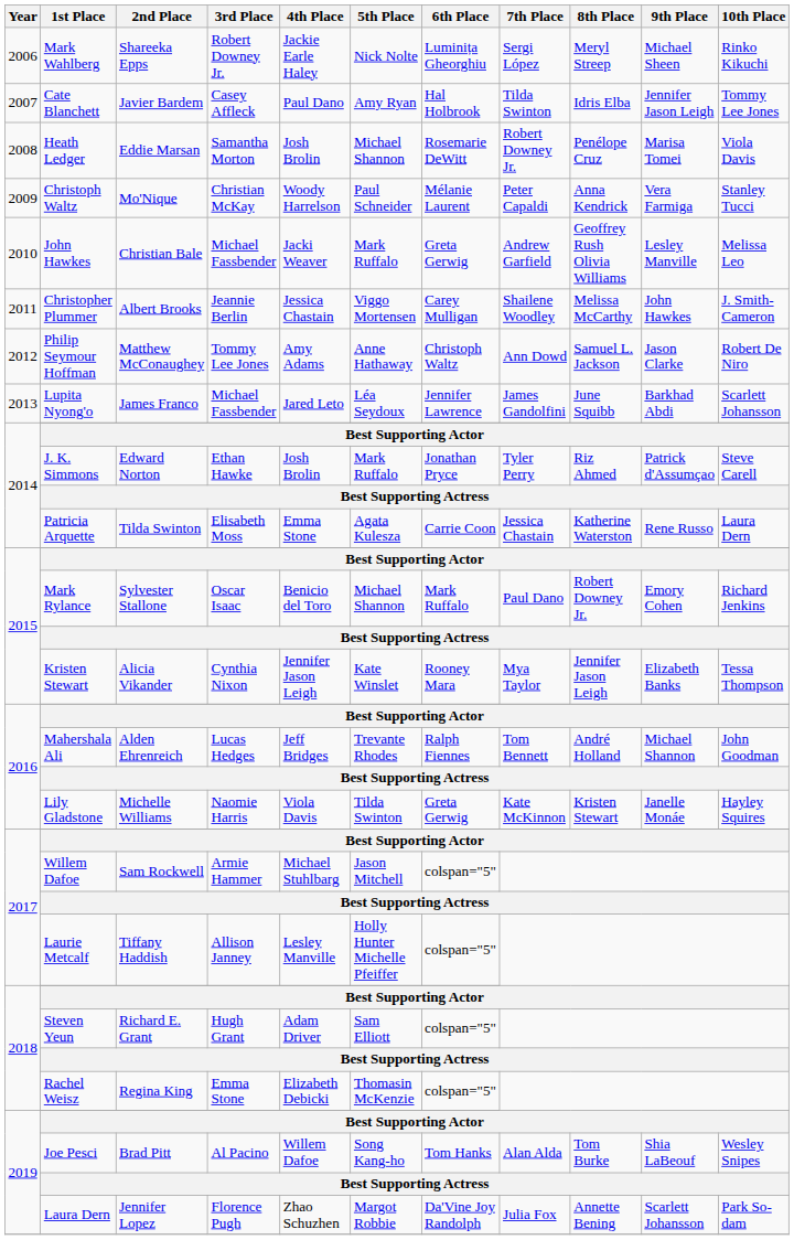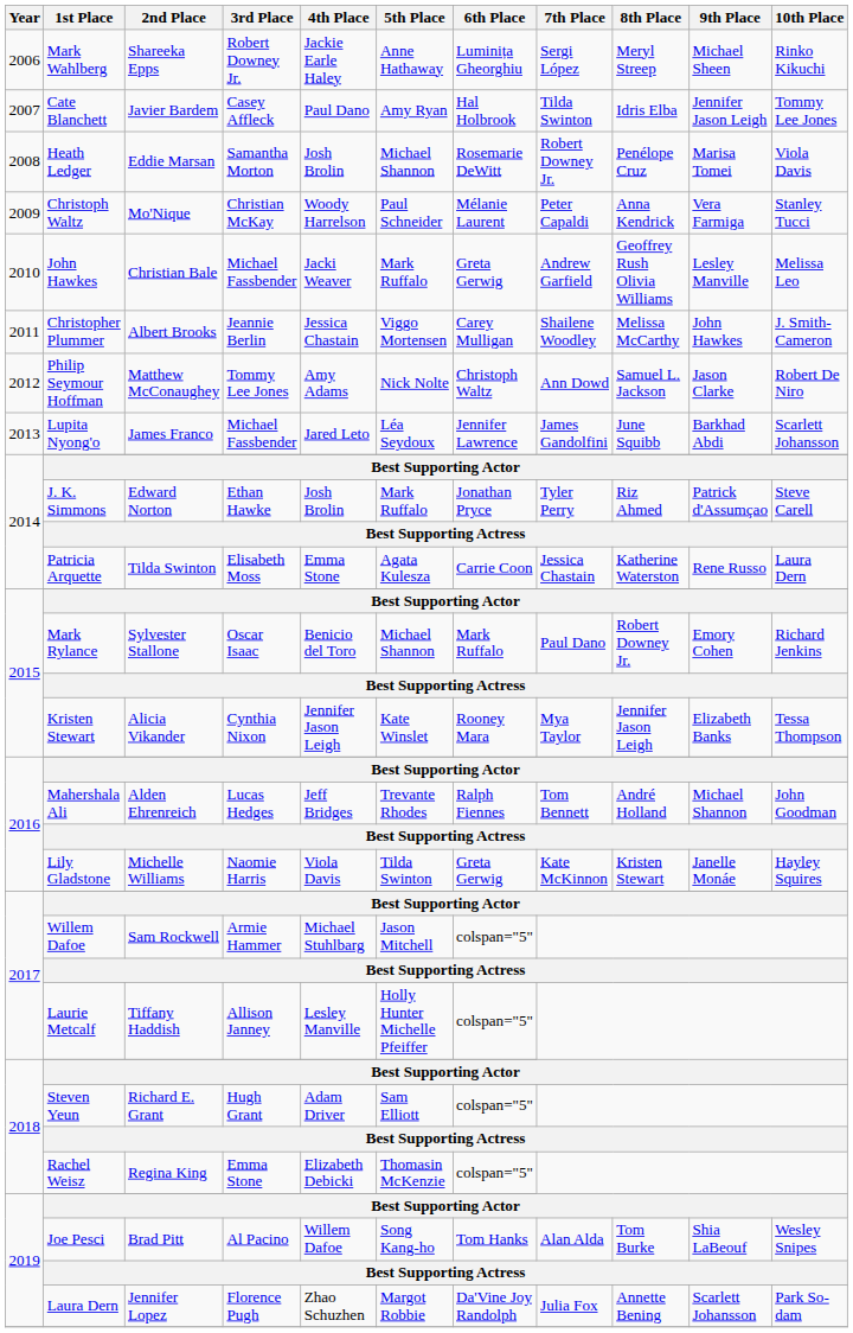Mark Wahlberg | 5th Place: Nick Nolte -> Anne Hathaway
Philip Seymour Hoffman | 5th Place: Anne Hathaway -> Nick Nolte
